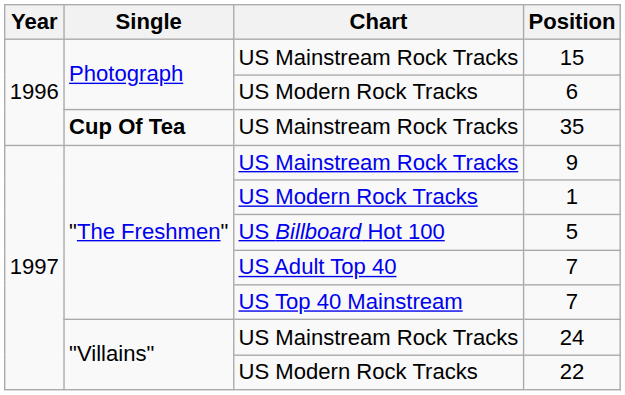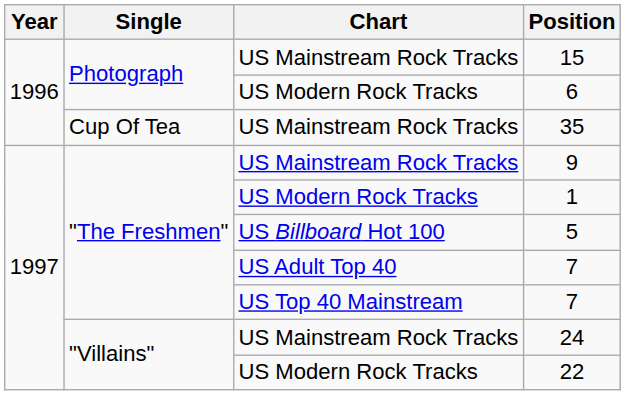35 | Single: bold -> normal
